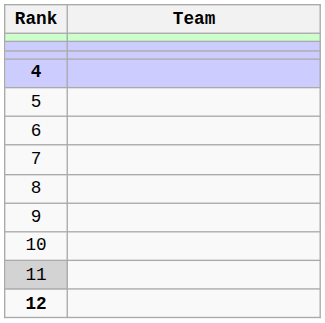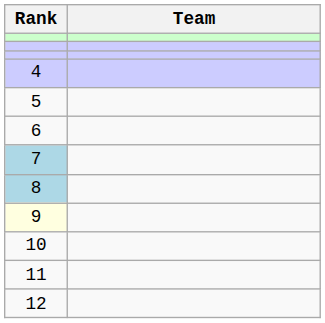row 5 | Rank: bold -> normal
row 8 | Rank: no background -> lightblue background
row 9 | Rank: no background -> lightblue background
row 10 | Rank: no background -> lightyellow background
row 12 | Rank: lightgrey background -> no background
row 13 | Rank: bold -> normal
